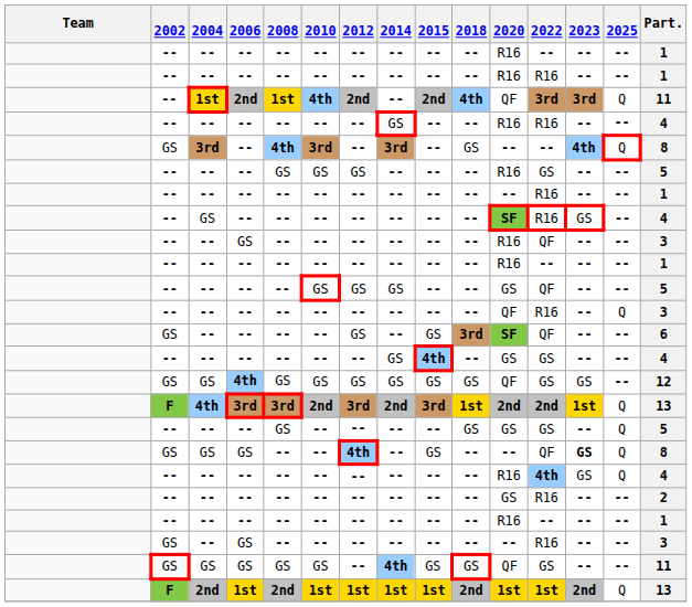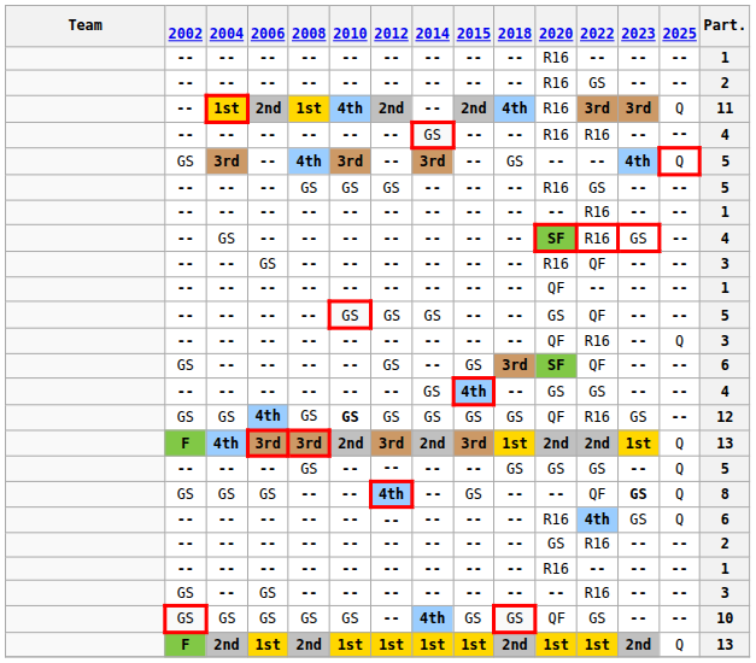row 3 | 2022: R16 -> GS
row 3 | Part.: 1 -> 2
row 4 | 2020: QF -> R16
row 6 | Part.: 8 -> 5
row 11 | 2020: R16 -> QF
row 16 | 2010: normal -> bold
row 16 | 2022: GS -> R16
row 20 | Part.: 4 -> 6
row 24 | Part.: 11 -> 10
